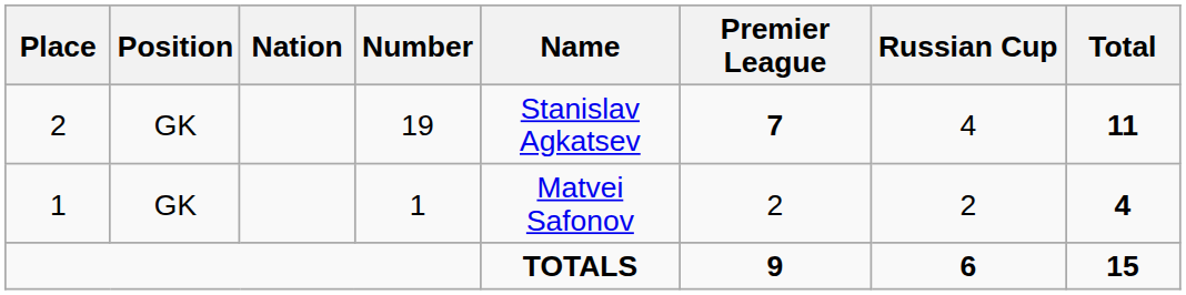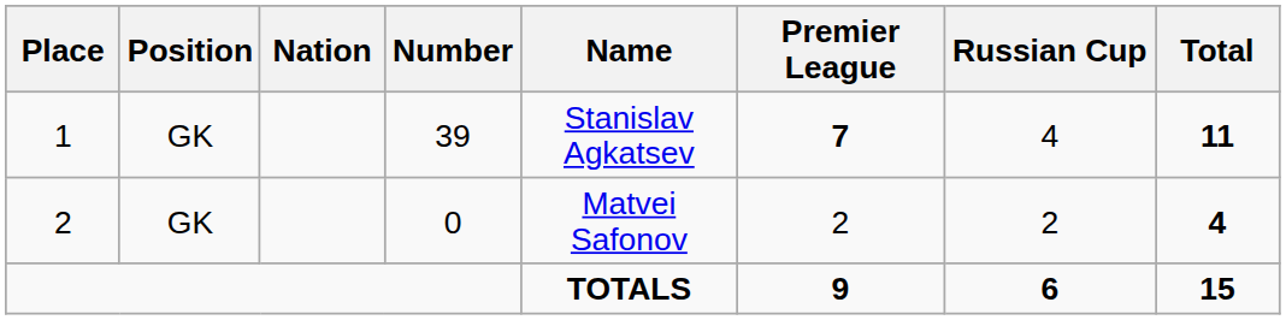row 2 | Place: 2 -> 1
row 2 | Number: 19 -> 39
row 3 | Place: 1 -> 2
row 3 | Number: 1 -> 0
